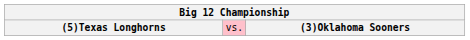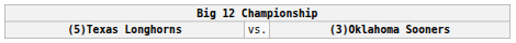(5)Texas Longhorns | column 2: pink background -> no background
